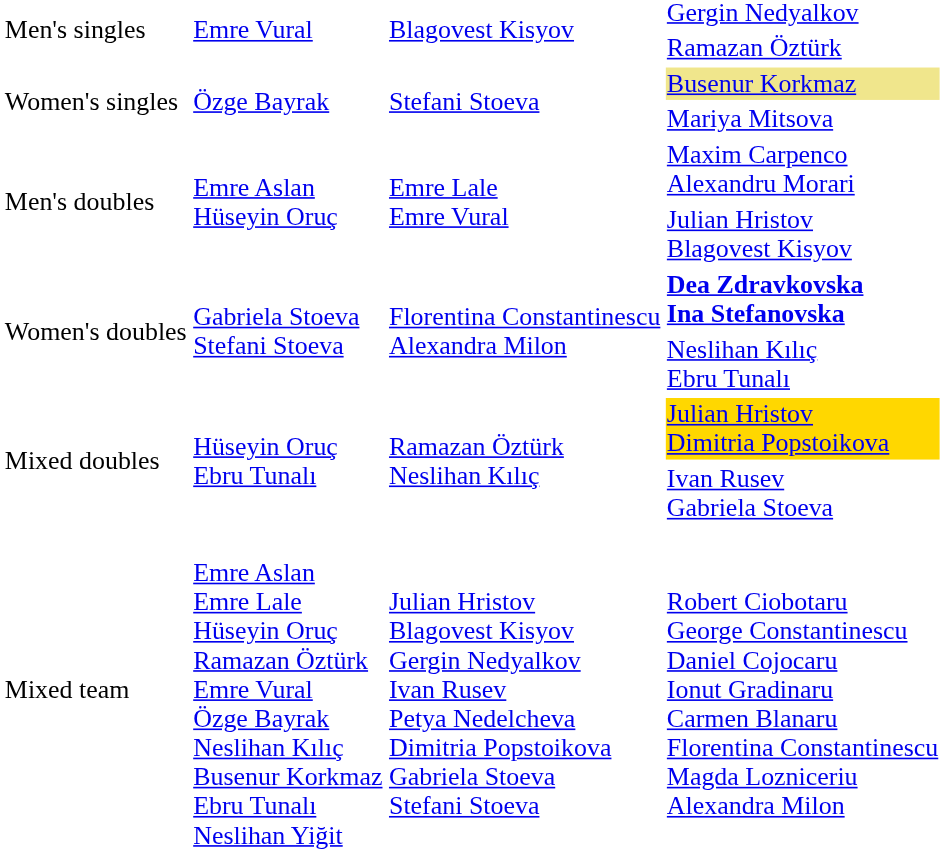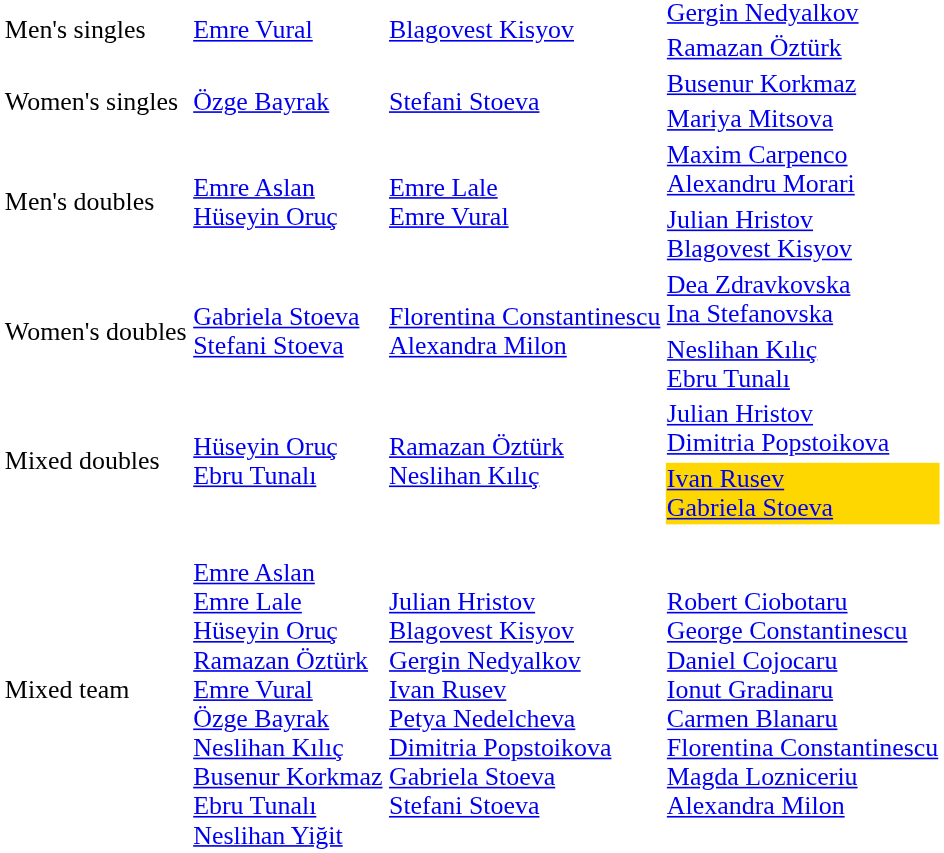Busenur Korkmaz | column 4: khaki background -> no background
Dea Zdravkovska Ina Stefanovska | column 4: bold -> normal
Julian Hristov Dimitria Popstoikova | column 4: gold background -> no background
Ivan Rusev Gabriela Stoeva | column 4: no background -> gold background
